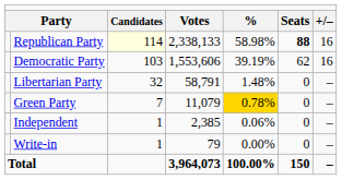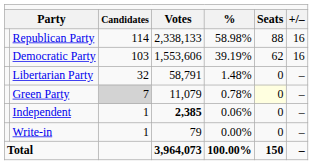Republican Party | column 3: lightyellow background -> no background
Republican Party | column 6: bold -> normal
Green Party | column 3: no background -> lightgrey background
Green Party | column 5: gold background -> no background
Green Party | column 6: no background -> lightyellow background
Independent | column 4: normal -> bold
